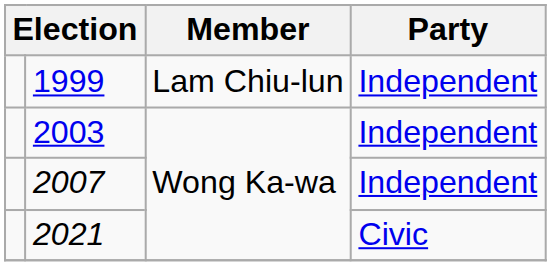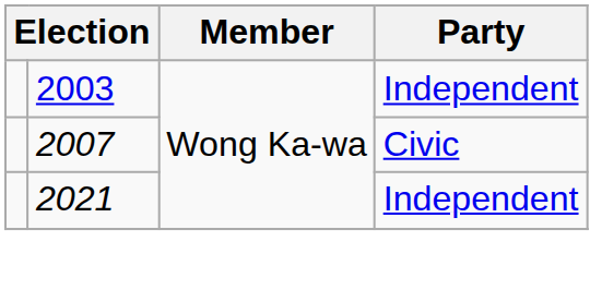- row: 1999 | Lam Chiu-lun | Independent
2007 | Party: Independent -> Civic
2021 | Party: Civic -> Independent
